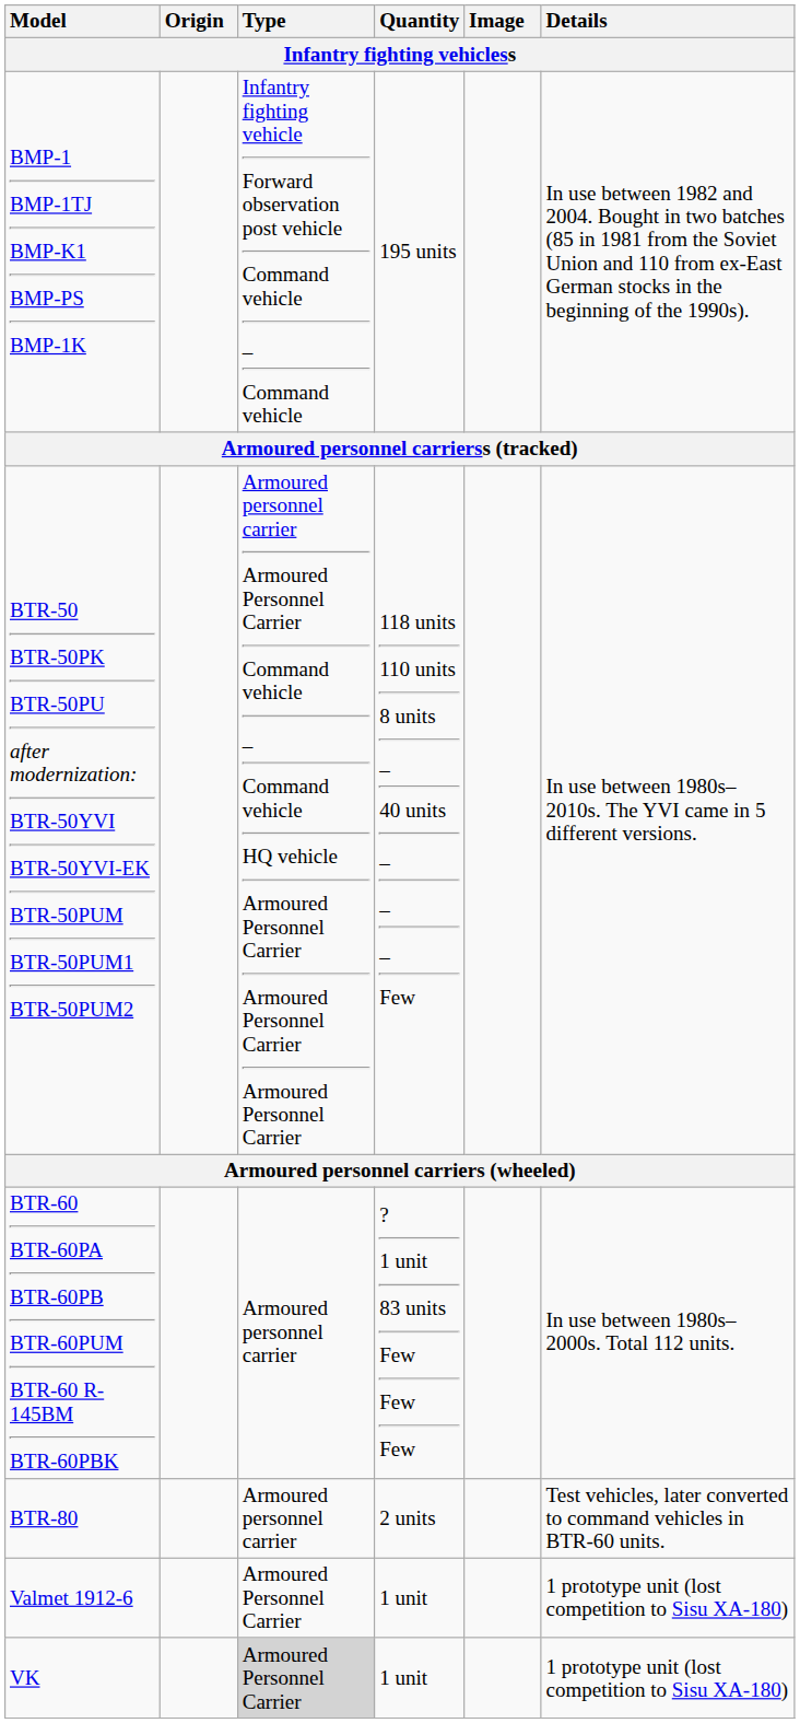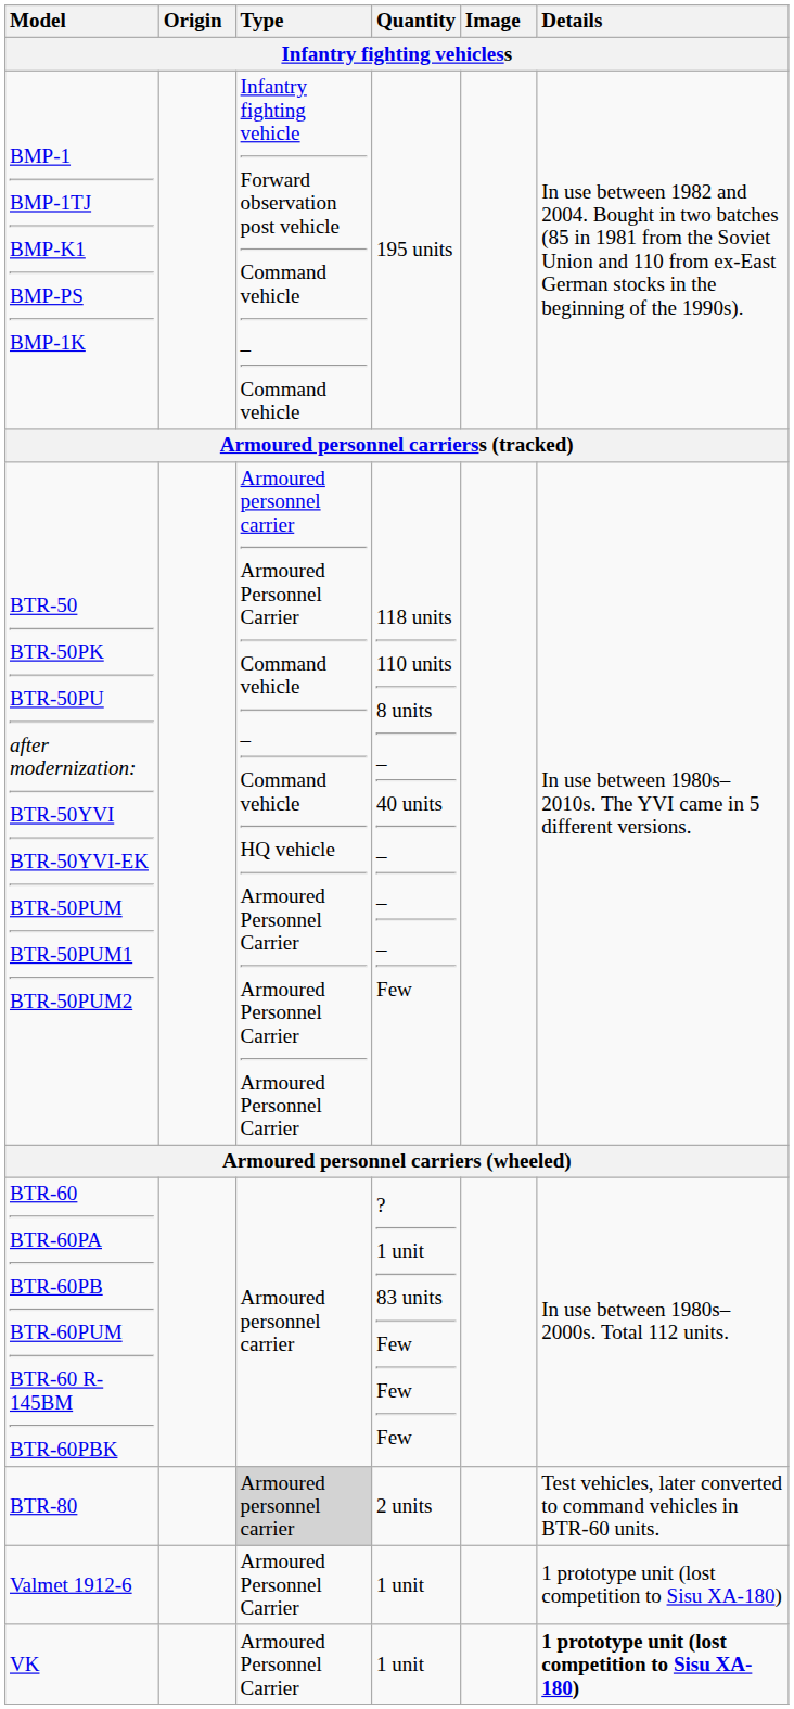BTR-80 | Type: no background -> lightgrey background
VK | Type: lightgrey background -> no background
VK | Details: normal -> bold
